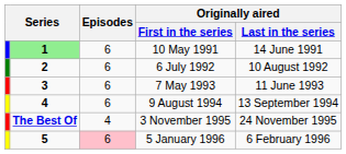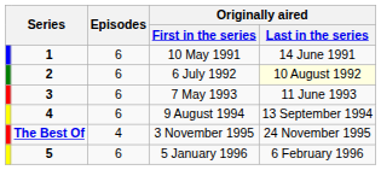10 May 1991 | column 2: lightgreen background -> no background
6 July 1992 | Originally aired / Last in the series: no background -> lightyellow background
5 January 1996 | Episodes: pink background -> no background
